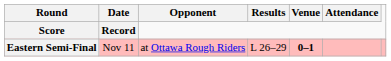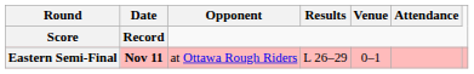Eastern Semi-Final | Date / Record: normal -> bold
Eastern Semi-Final | Venue: bold -> normal
